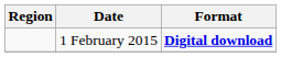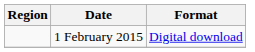1 February 2015 | Format: bold -> normal
